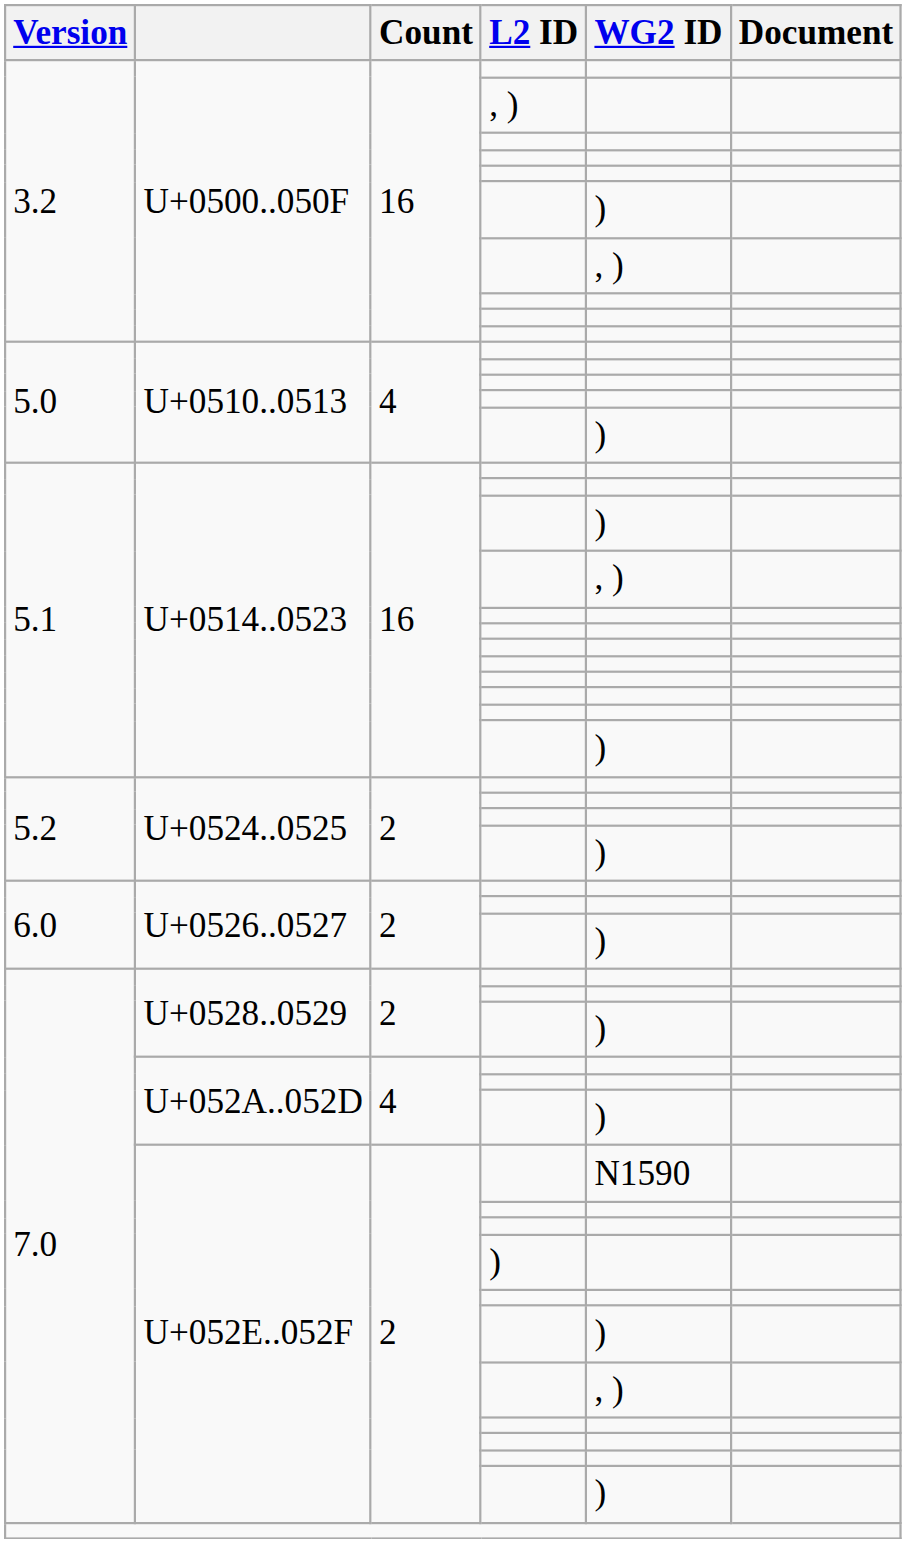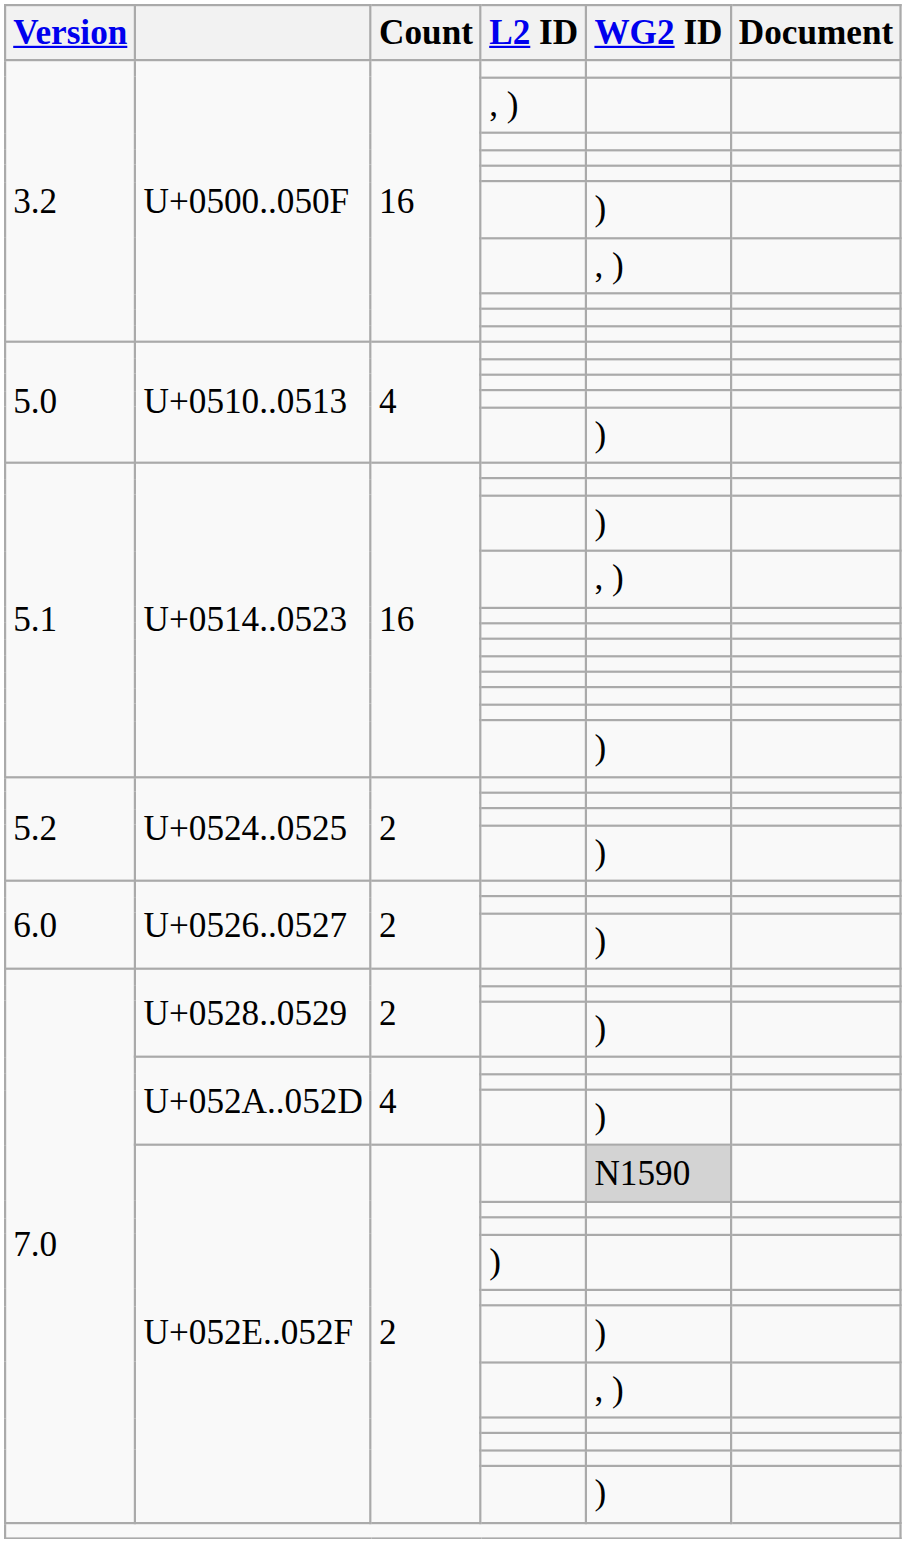row 42 | WG2 ID: no background -> lightgrey background
